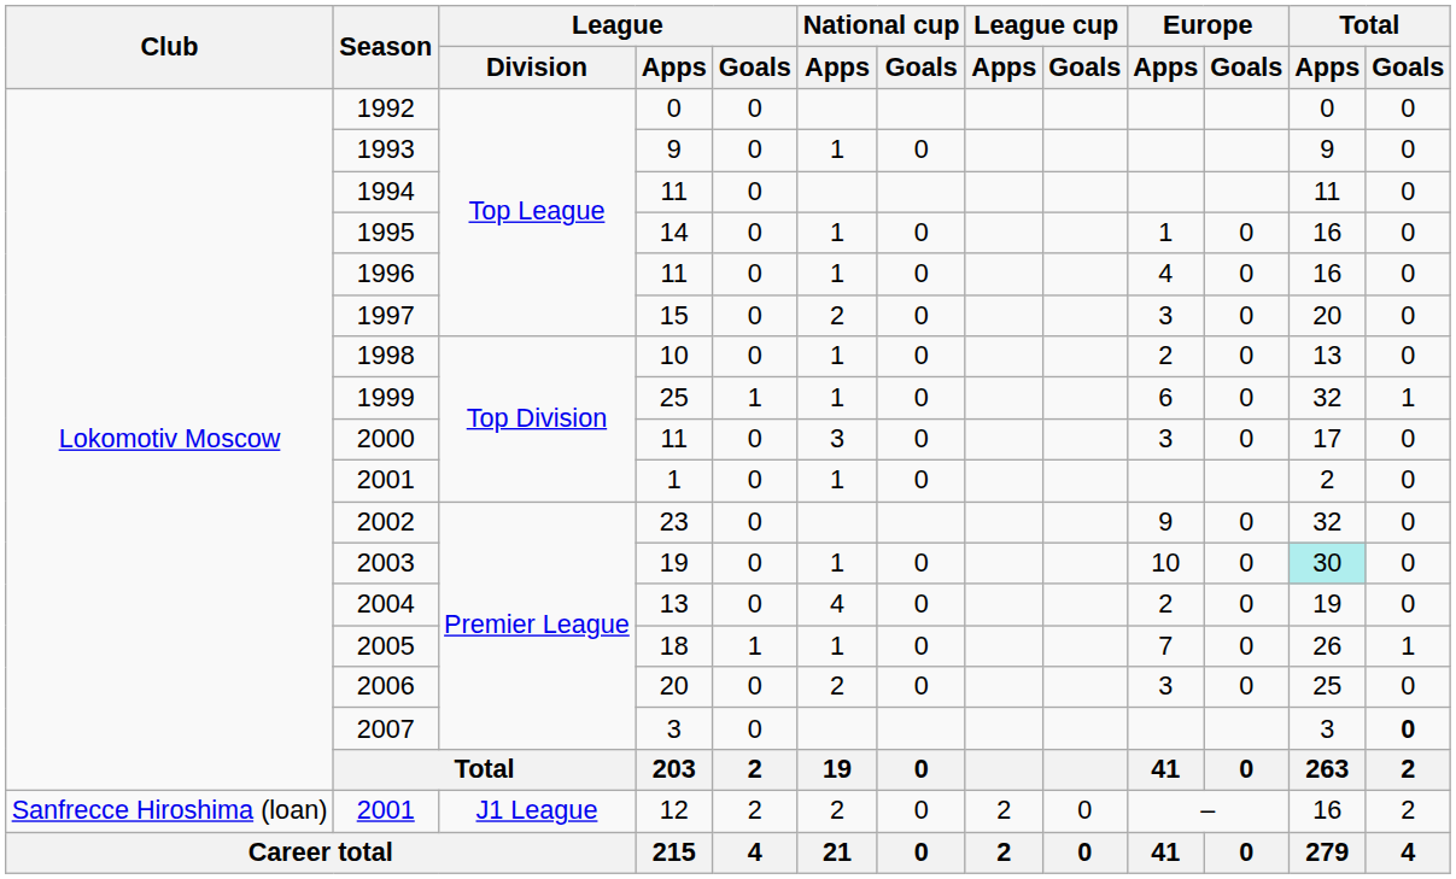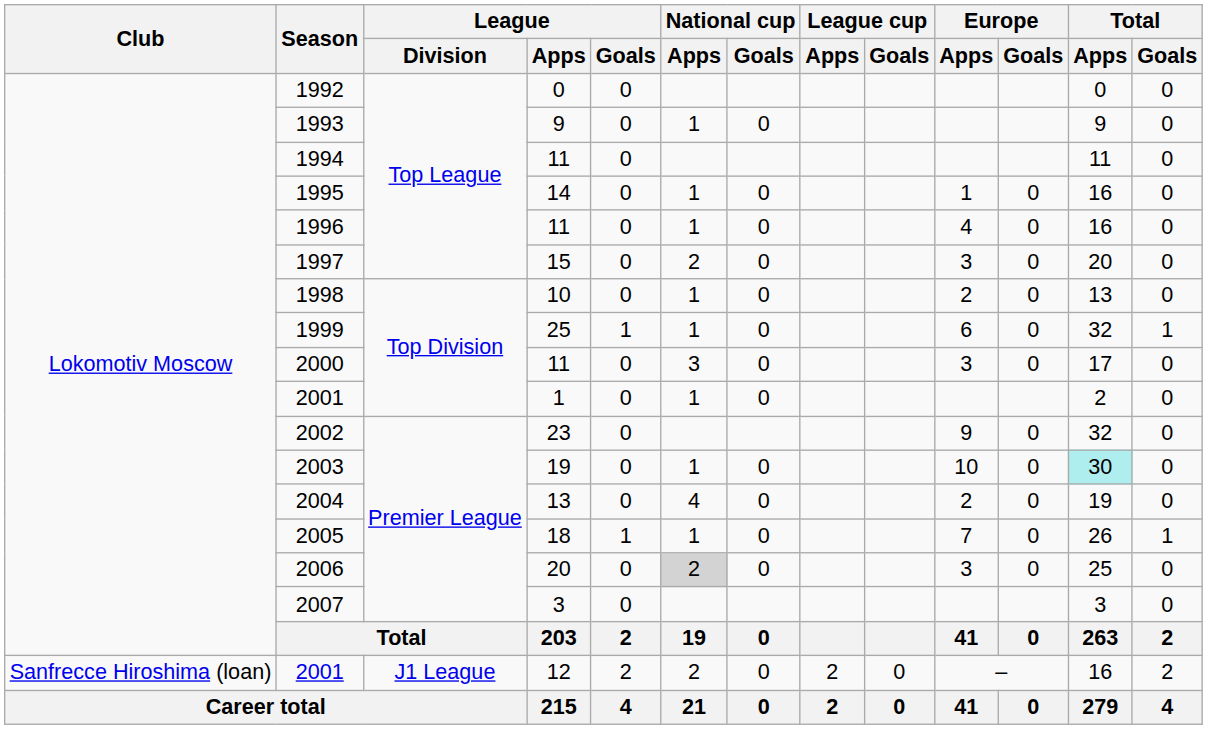2006 | National cup / Apps: no background -> lightgrey background
2007 | Total / Goals: bold -> normal
